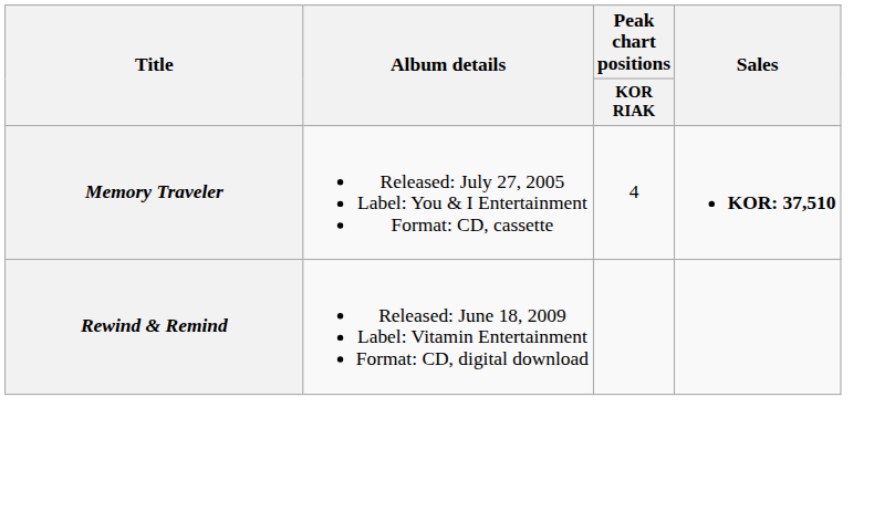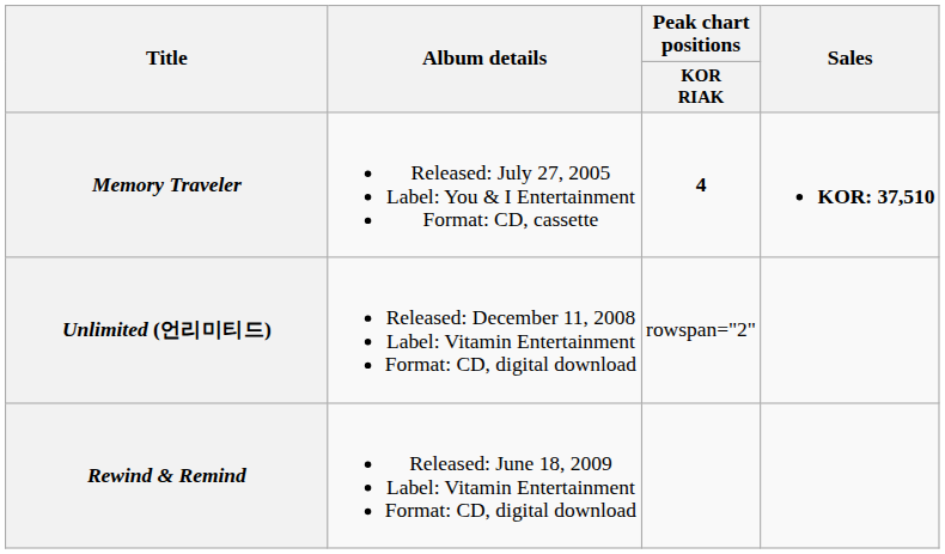Memory Traveler | Peak chart positions / KOR RIAK: normal -> bold
+ row: Unlimited (언리미티드) | Released: December 11, 2008 Label: Vitamin Entertainment Format: CD, digital download | rowspan="2"
